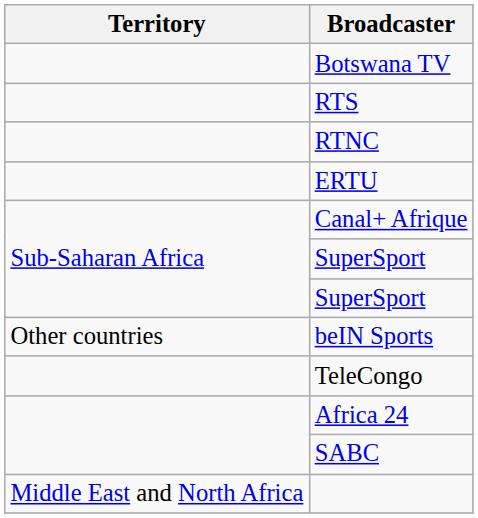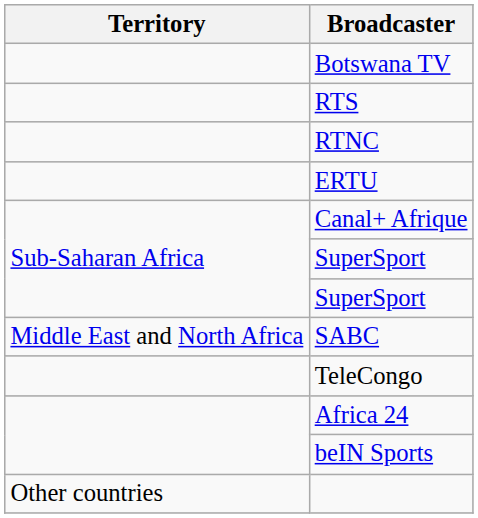row 9 | Territory: Other countries -> Middle East and North Africa
row 9 | Broadcaster: beIN Sports -> SABC
row 12 | Broadcaster: SABC -> beIN Sports
row 13 | Territory: Middle East and North Africa -> Other countries
